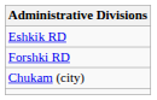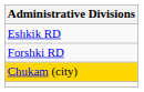row 4 | column 1: no background -> gold background
